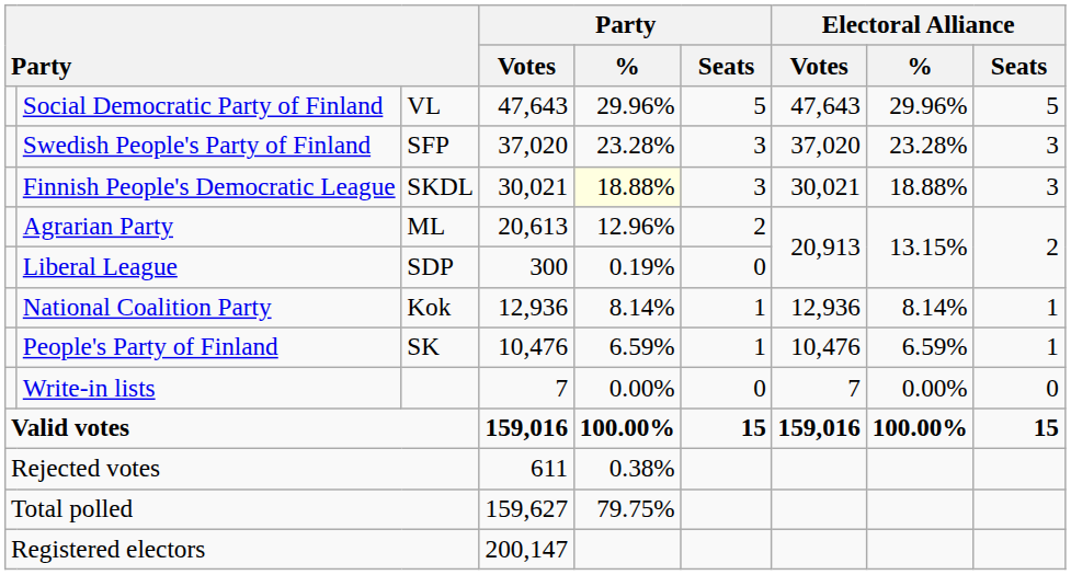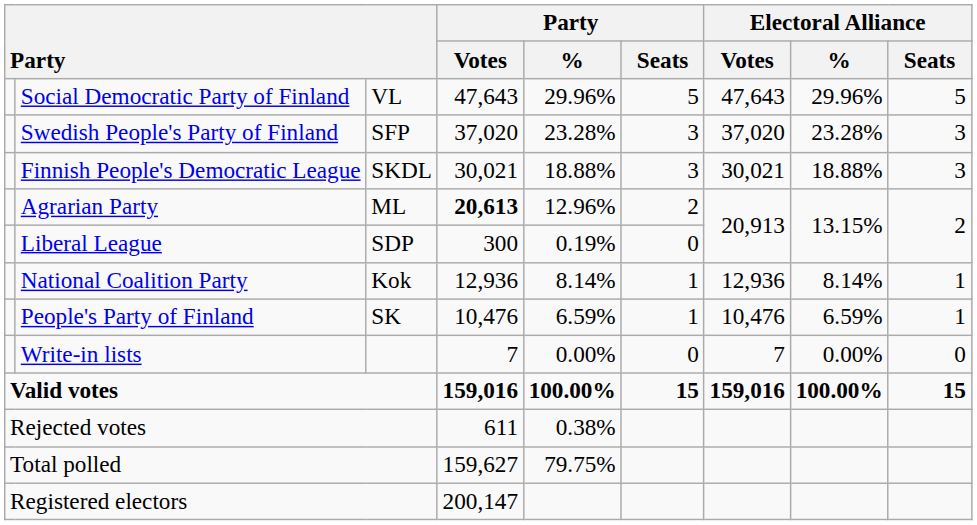Finnish People's Democratic League | Party / %: lightyellow background -> no background
Agrarian Party | Party / Votes: normal -> bold
